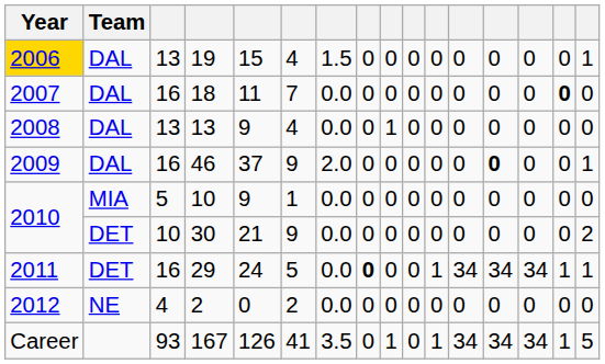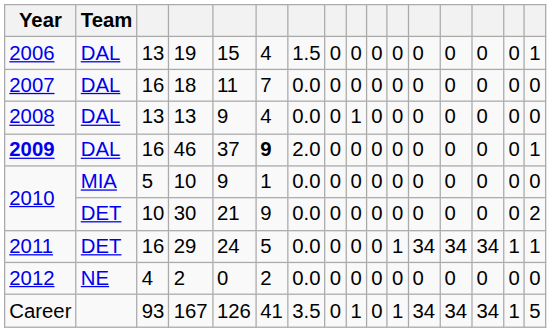19 | Year: gold background -> no background
18 | column 15: bold -> normal
46 | Year: normal -> bold
46 | column 6: normal -> bold
46 | column 13: bold -> normal
29 | column 8: bold -> normal
